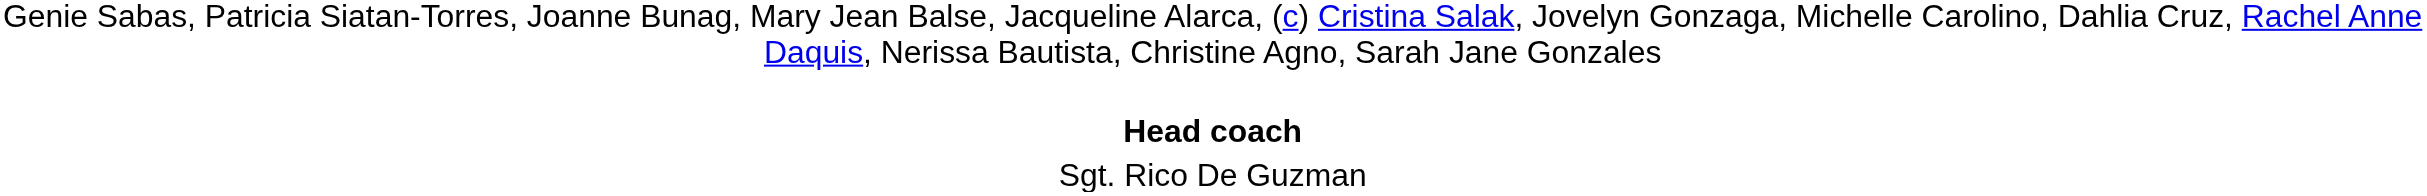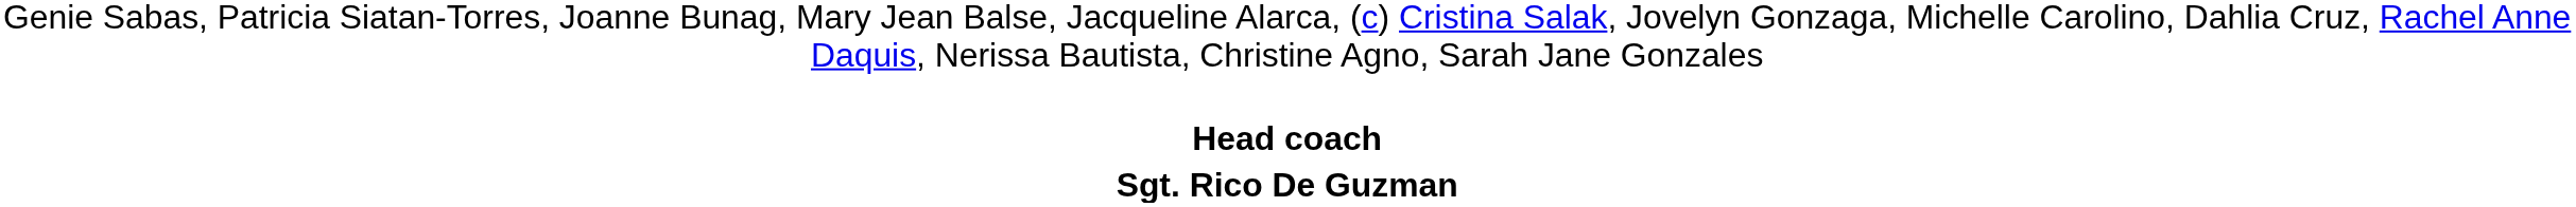row 3 | column 1: normal -> bold
